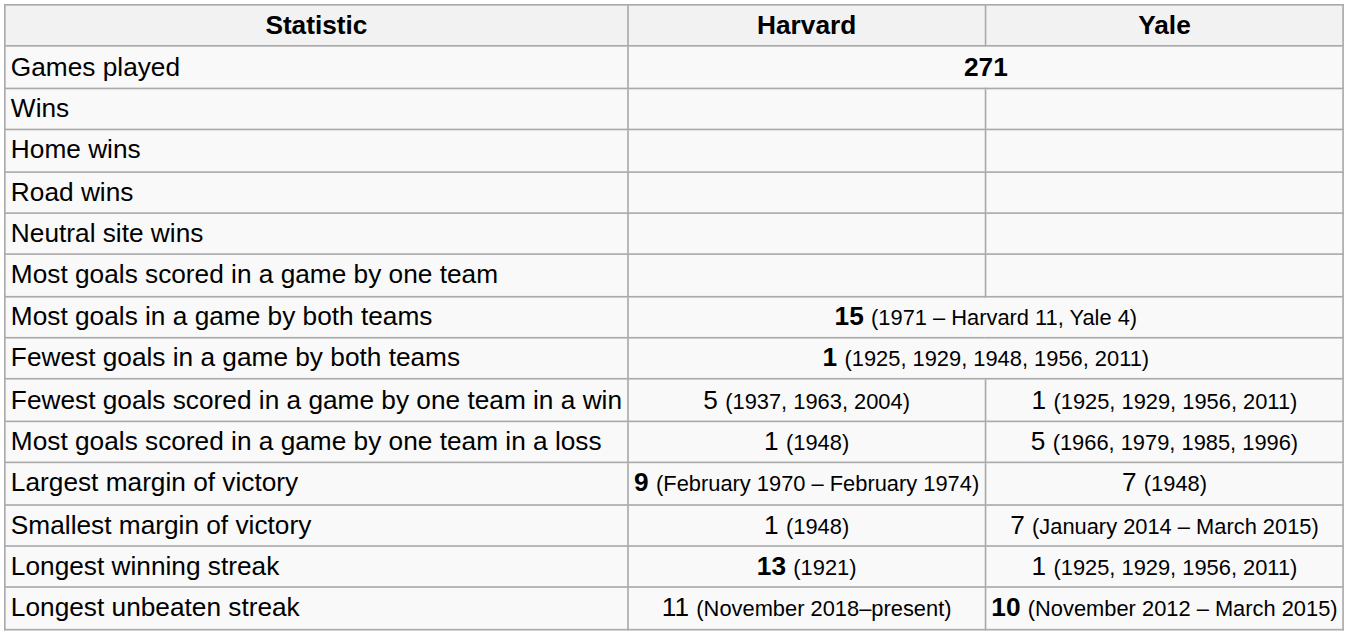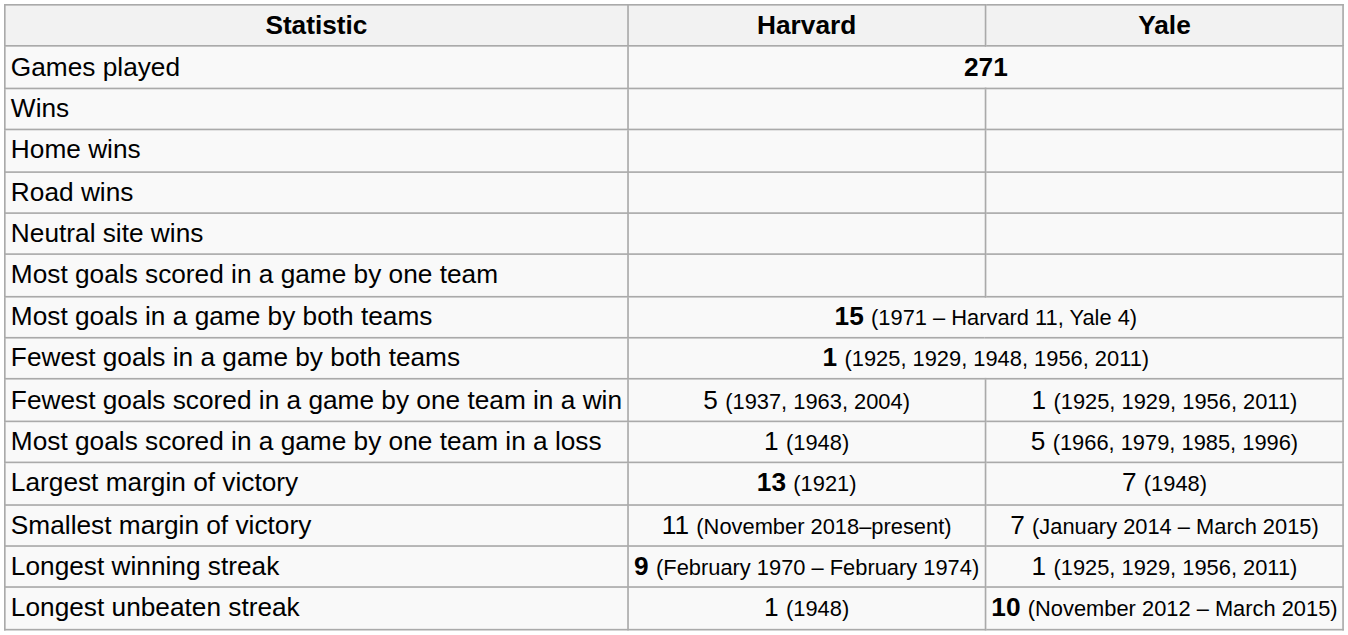Largest margin of victory | Harvard: 9 (February 1970 – February 1974) -> 13 (1921)
Smallest margin of victory | Harvard: 1 (1948) -> 11 (November 2018–present)
Longest winning streak | Harvard: 13 (1921) -> 9 (February 1970 – February 1974)
Longest unbeaten streak | Harvard: 11 (November 2018–present) -> 1 (1948)
